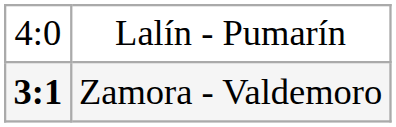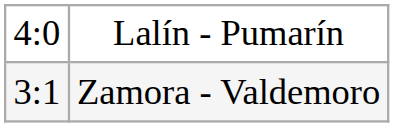Zamora - Valdemoro | column 1: bold -> normal
